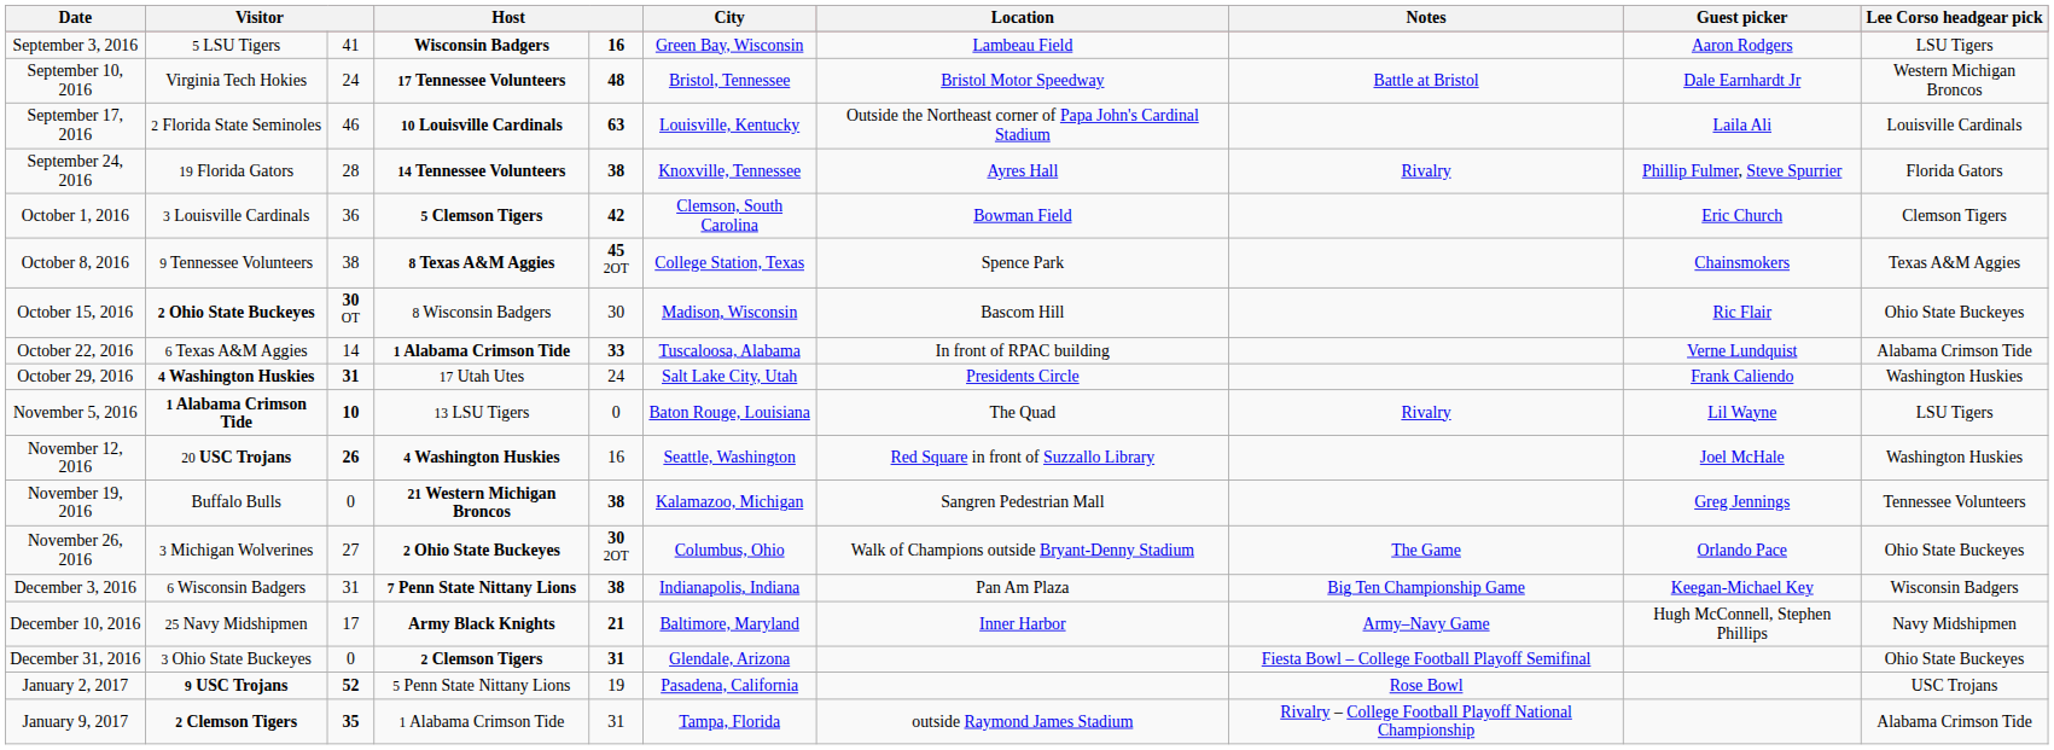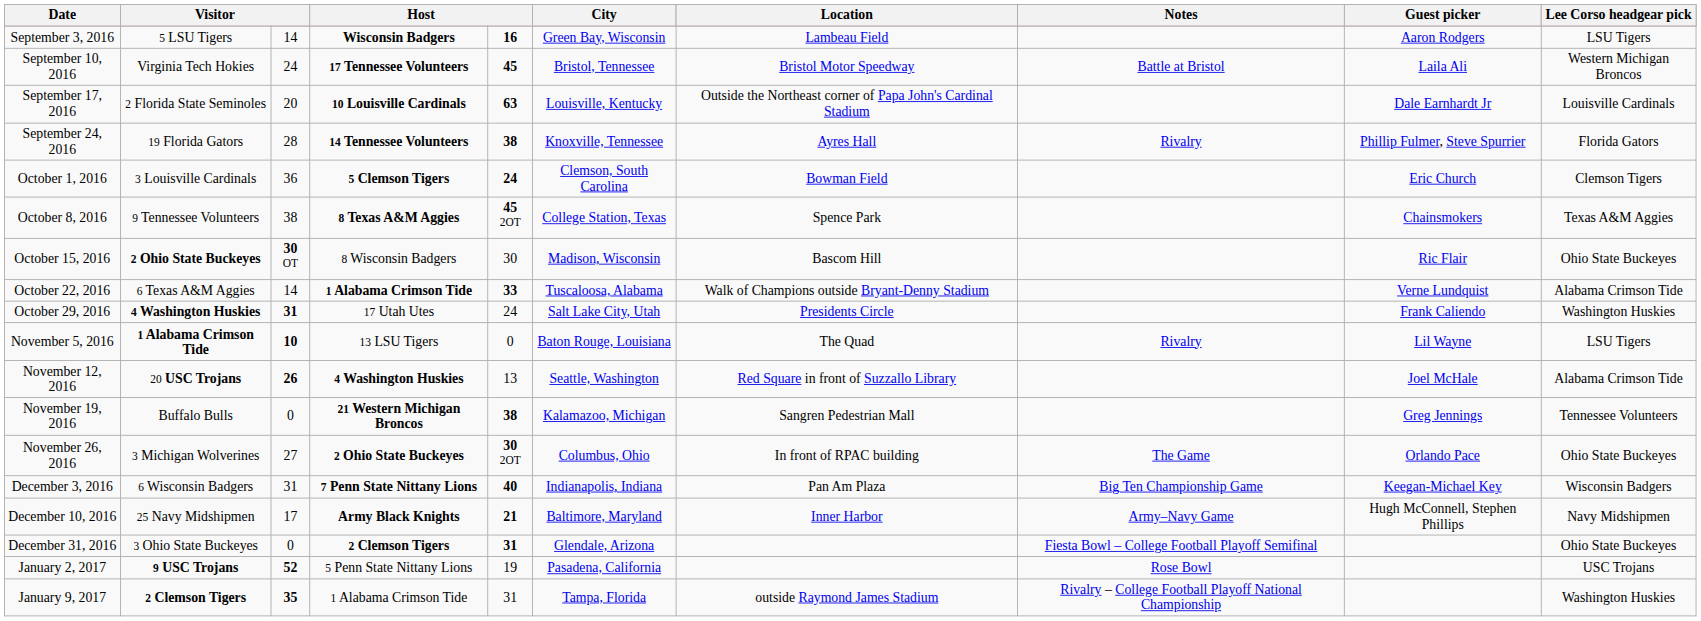September 3, 2016 | column 3: 41 -> 14
September 10, 2016 | column 5: 48 -> 45
September 10, 2016 | Guest picker: Dale Earnhardt Jr -> Laila Ali
September 17, 2016 | column 3: 46 -> 20
September 17, 2016 | Guest picker: Laila Ali -> Dale Earnhardt Jr
October 1, 2016 | column 5: 42 -> 24
October 22, 2016 | Location: In front of RPAC building -> Walk of Champions outside Bryant-Denny Stadium
November 12, 2016 | column 5: 16 -> 13
November 12, 2016 | Lee Corso headgear pick: Washington Huskies -> Alabama Crimson Tide
November 26, 2016 | Location: Walk of Champions outside Bryant-Denny Stadium -> In front of RPAC building
December 3, 2016 | column 5: 38 -> 40
January 9, 2017 | Lee Corso headgear pick: Alabama Crimson Tide -> Washington Huskies
